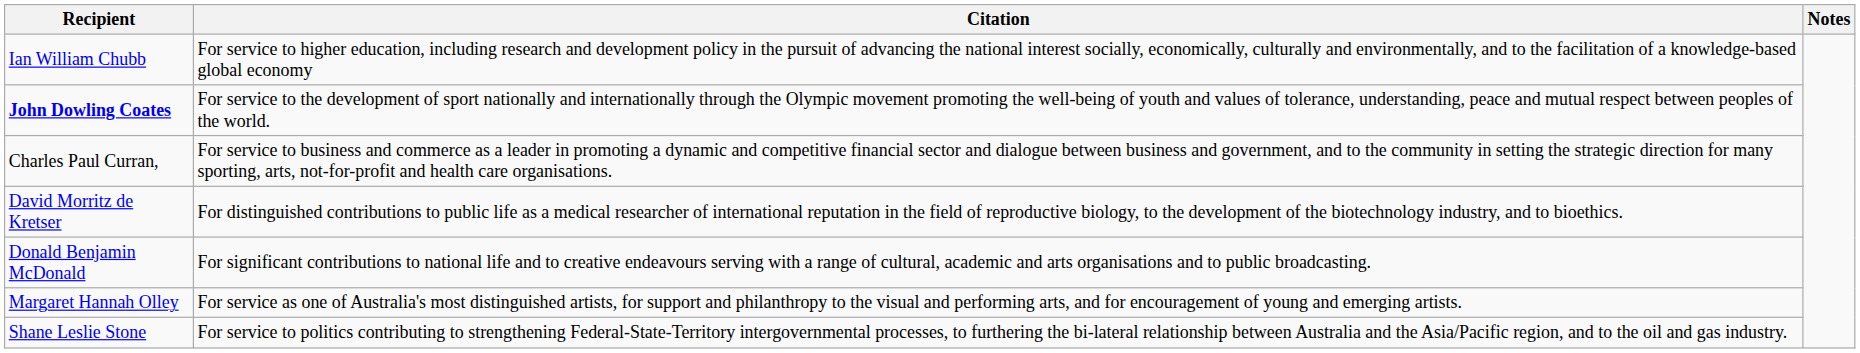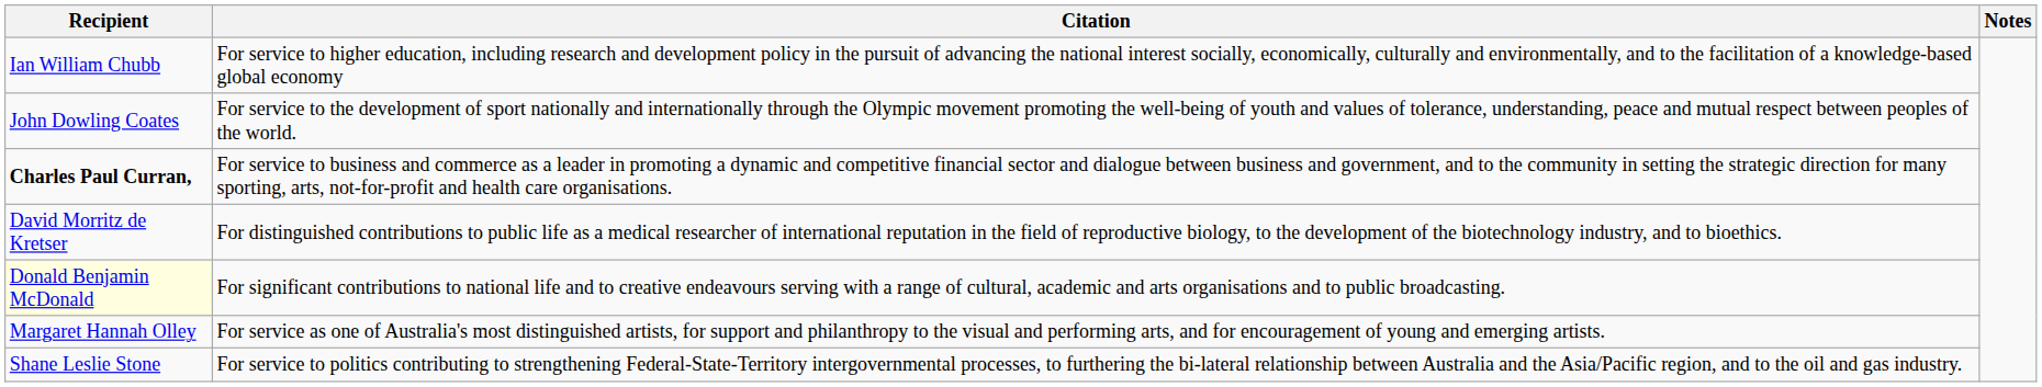John Dowling Coates | Recipient: bold -> normal
Charles Paul Curran, | Recipient: normal -> bold
Donald Benjamin McDonald | Recipient: no background -> lightyellow background
